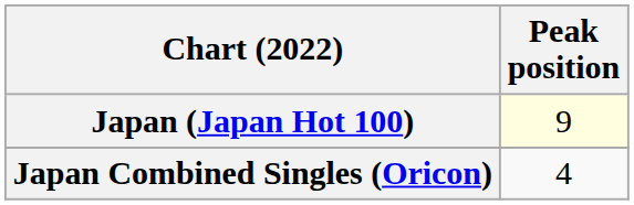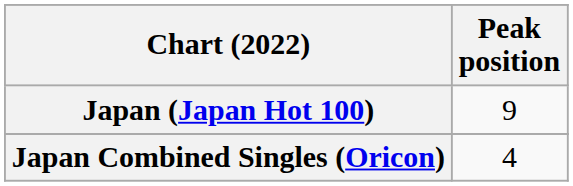Japan (Japan Hot 100) | Peak position: lightyellow background -> no background
